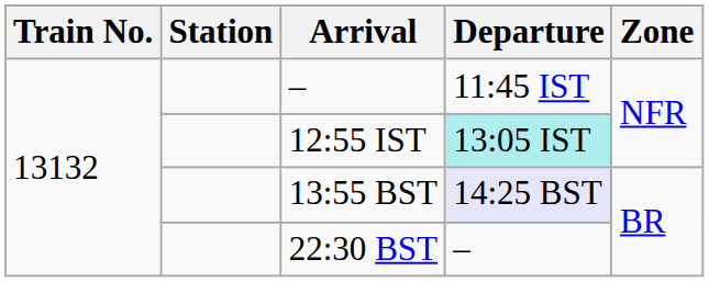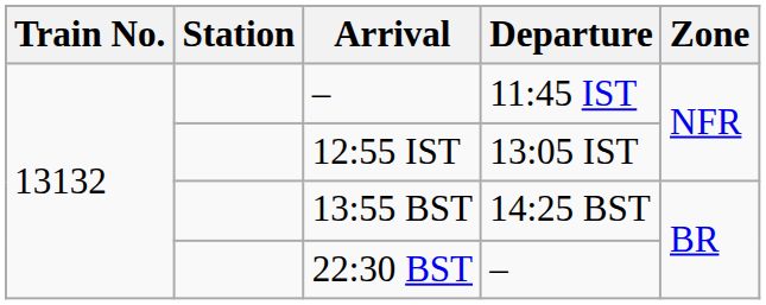12:55 IST | Departure: paleturquoise background -> no background
13:55 BST | Departure: lavender background -> no background
